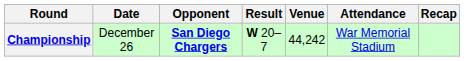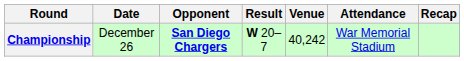Championship | Venue: 44,242 -> 40,242
